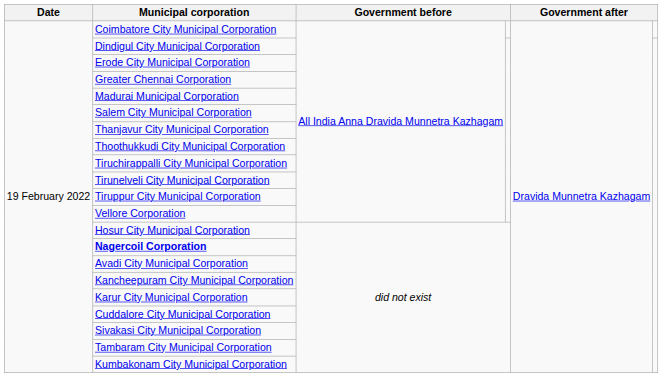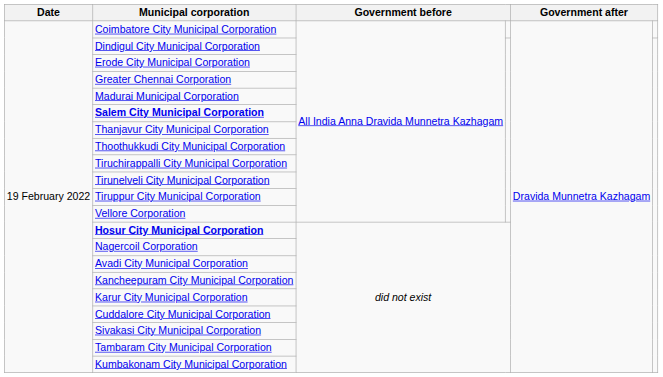Salem City Municipal Corporation | Municipal corporation: normal -> bold
Hosur City Municipal Corporation | Municipal corporation: normal -> bold
Nagercoil Corporation | Municipal corporation: bold -> normal
